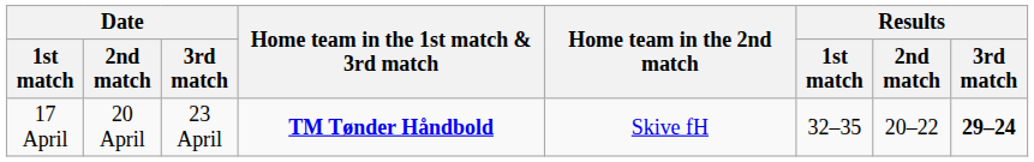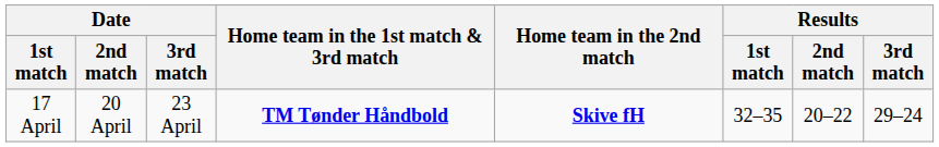17 April | Home team in the 2nd match: normal -> bold
17 April | Results / 3rd match: bold -> normal
